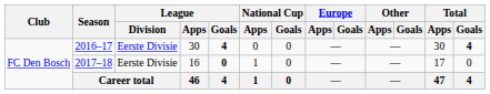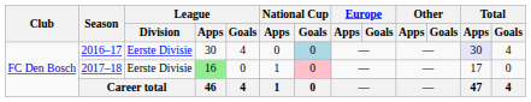2016–17 | League / Goals: bold -> normal
2016–17 | National Cup / Goals: no background -> lightblue background
2016–17 | Total / Apps: no background -> lavender background
2016–17 | Total / Goals: bold -> normal
2017–18 | League / Apps: no background -> lightgreen background
2017–18 | League / Goals: bold -> normal
2017–18 | National Cup / Goals: no background -> pink background
